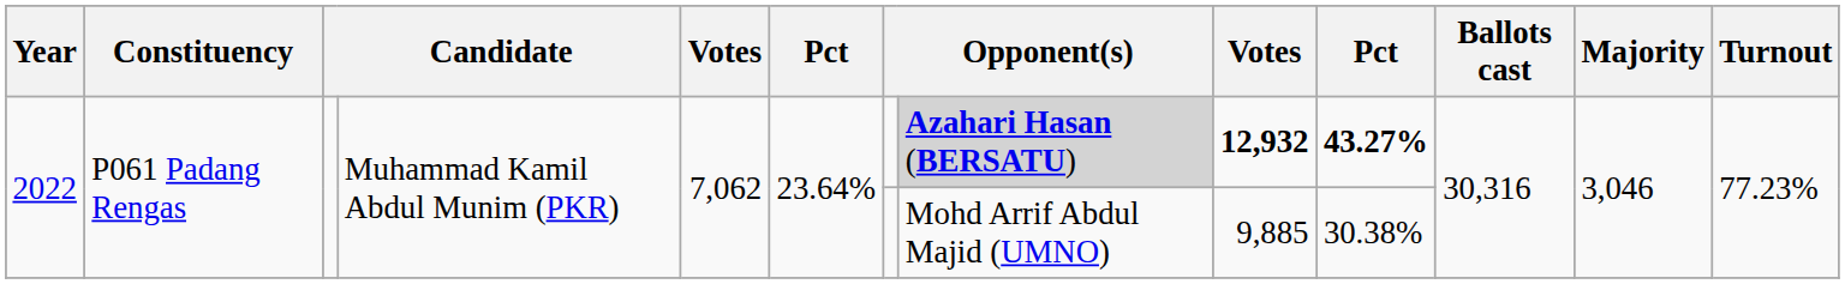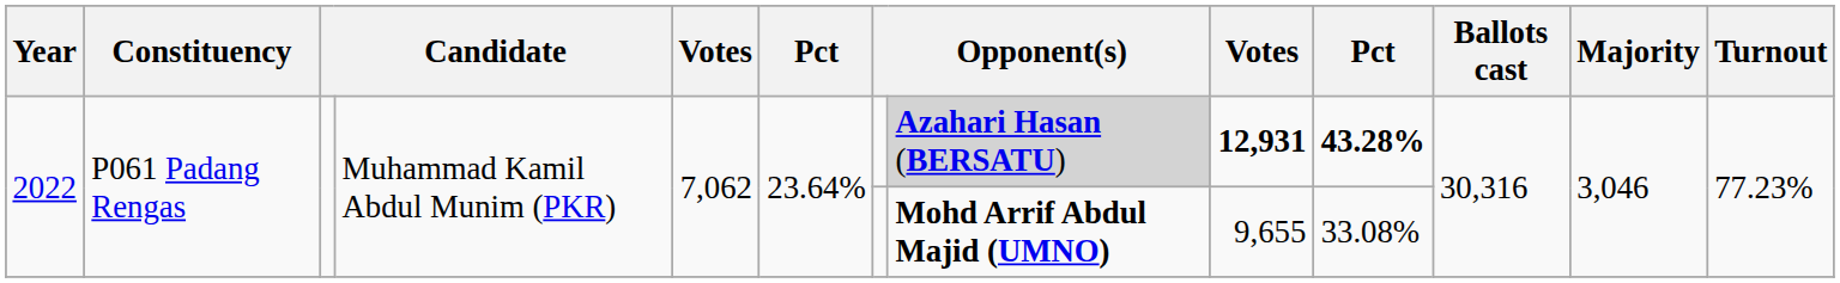row 2 | column 9: 12,932 -> 12,931
row 2 | column 10: 43.27% -> 43.28%
row 3 | column 8: normal -> bold
row 3 | column 9: 9,885 -> 9,655
row 3 | column 10: 30.38% -> 33.08%
